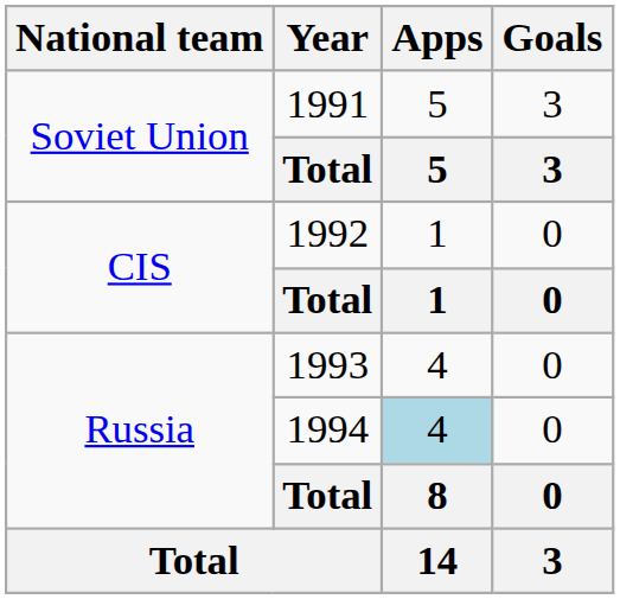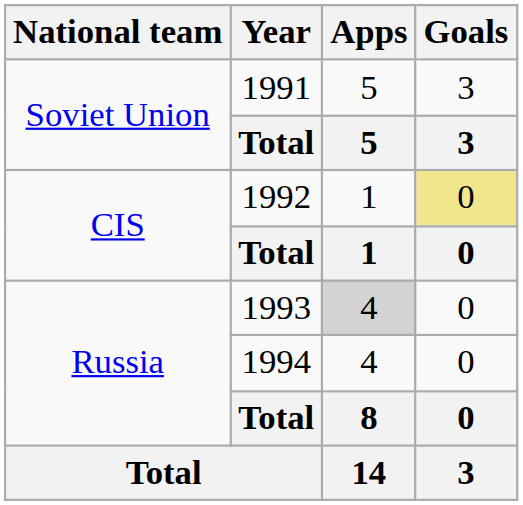1992 | Goals: no background -> khaki background
1993 | Apps: no background -> lightgrey background
1994 | Apps: lightblue background -> no background
